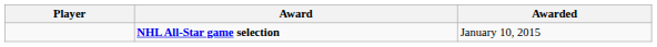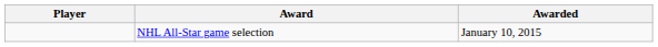row 2 | Award: bold -> normal
